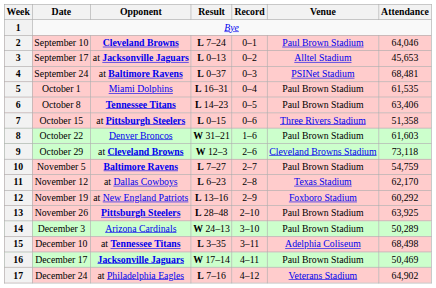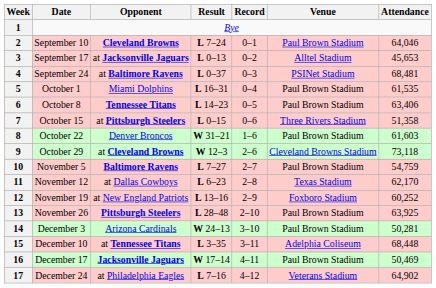12 | Attendance: 60,292 -> 60,252
14 | Attendance: 50,289 -> 50,281
15 | Attendance: 68,498 -> 68,448
